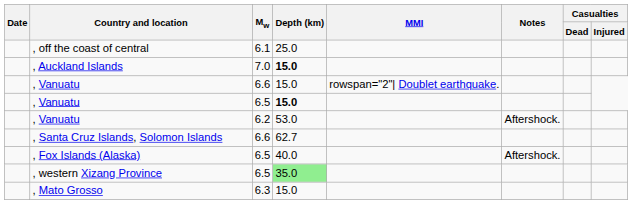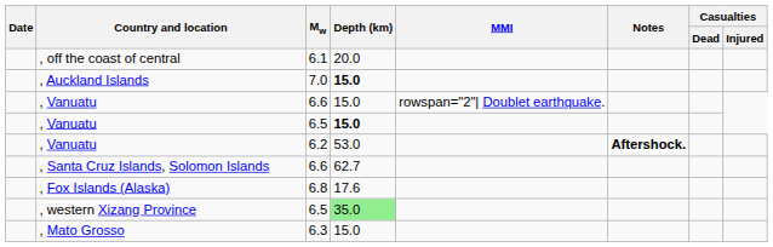, off the coast of central | Depth (km): 25.0 -> 20.0
, Vanuatu / 6.2 | Notes: normal -> bold
+ row: , Fox Islands (Alaska) | 6.8 | 17.6
- row: , Fox Islands (Alaska) | 6.5 | 40.0 | Aftershock.
